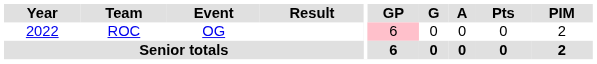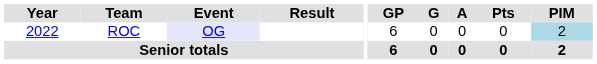ROC | Event: no background -> lavender background
ROC | GP: pink background -> no background
ROC | PIM: no background -> lightblue background
